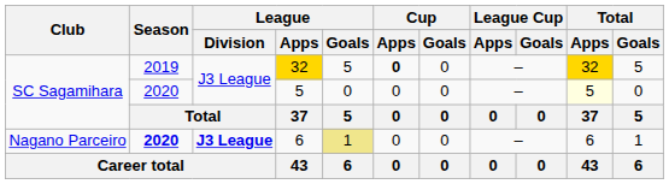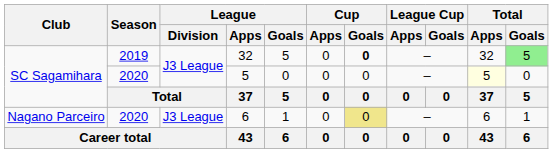row 3 | League / Apps: gold background -> no background
row 3 | Cup / Apps: bold -> normal
row 3 | Cup / Goals: normal -> bold
row 3 | Total / Apps: gold background -> no background
row 3 | Total / Goals: no background -> lightgreen background
row 6 | Season: bold -> normal
row 6 | League / Division: bold -> normal
row 6 | League / Goals: khaki background -> no background
row 6 | Cup / Goals: no background -> khaki background
